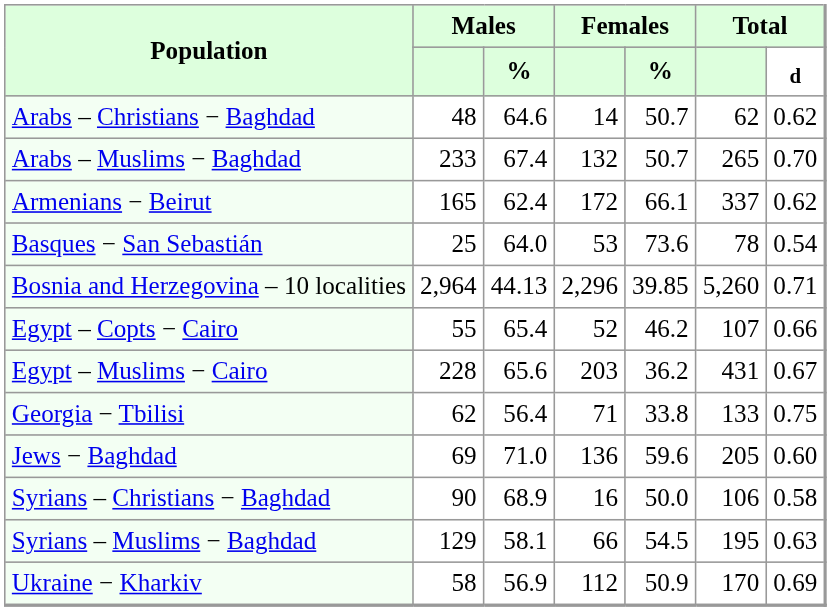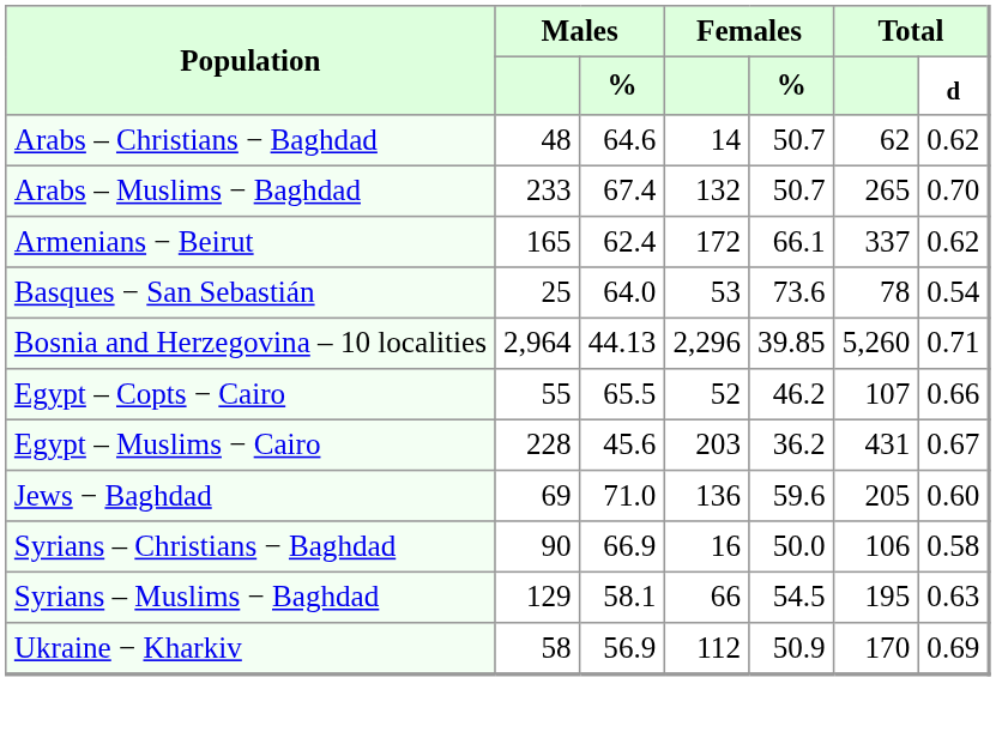Egypt – Copts − Cairo | column 3: 65.4 -> 65.5
Egypt – Muslims − Cairo | column 3: 65.6 -> 45.6
- row: Georgia − Tbilisi | 62 | 56.4 | 71 | 33.8 | 133 | 0.75
Syrians – Christians − Baghdad | column 3: 68.9 -> 66.9
